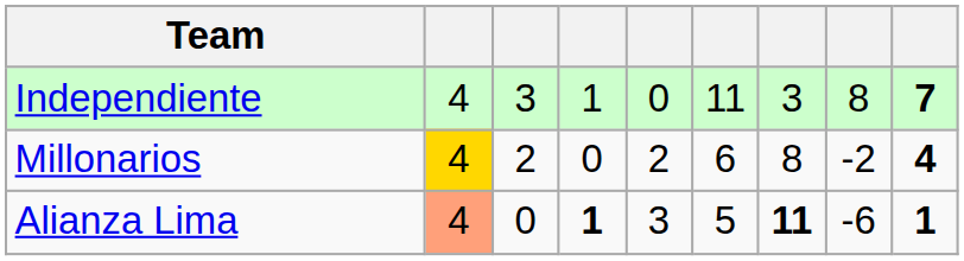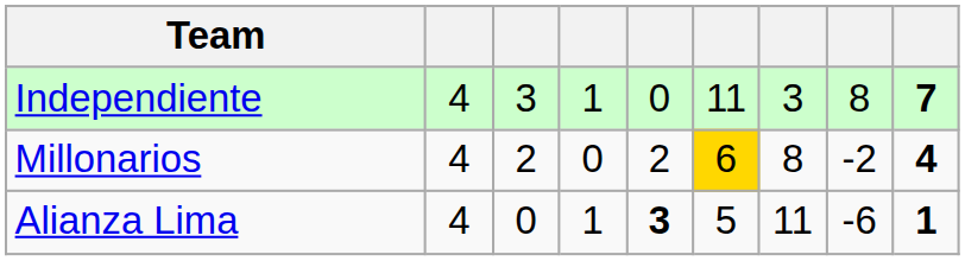Millonarios | column 2: gold background -> no background
Millonarios | column 6: no background -> gold background
Alianza Lima | column 2: lightsalmon background -> no background
Alianza Lima | column 4: bold -> normal
Alianza Lima | column 5: normal -> bold
Alianza Lima | column 7: bold -> normal
